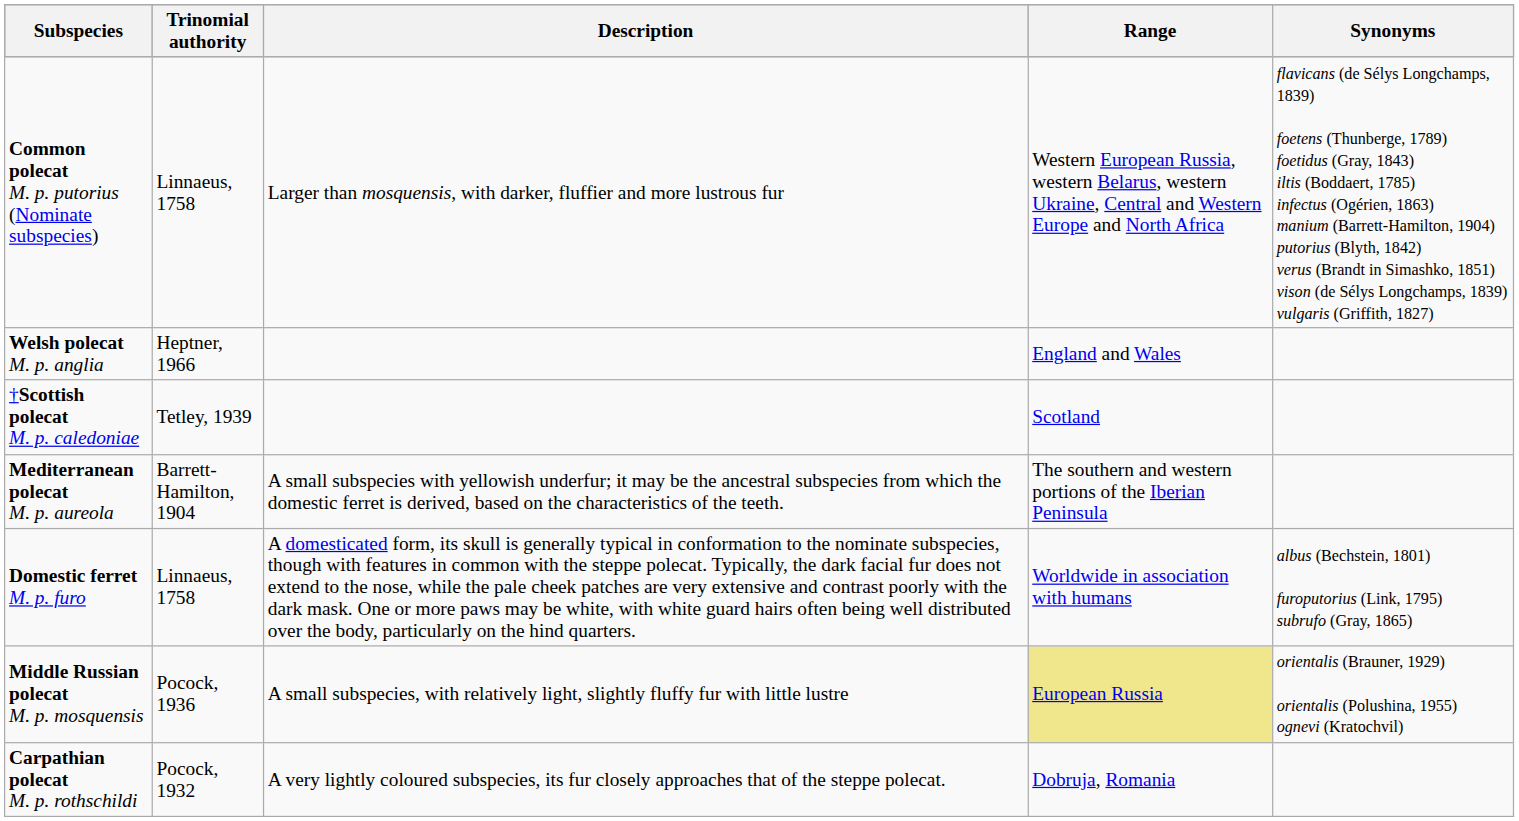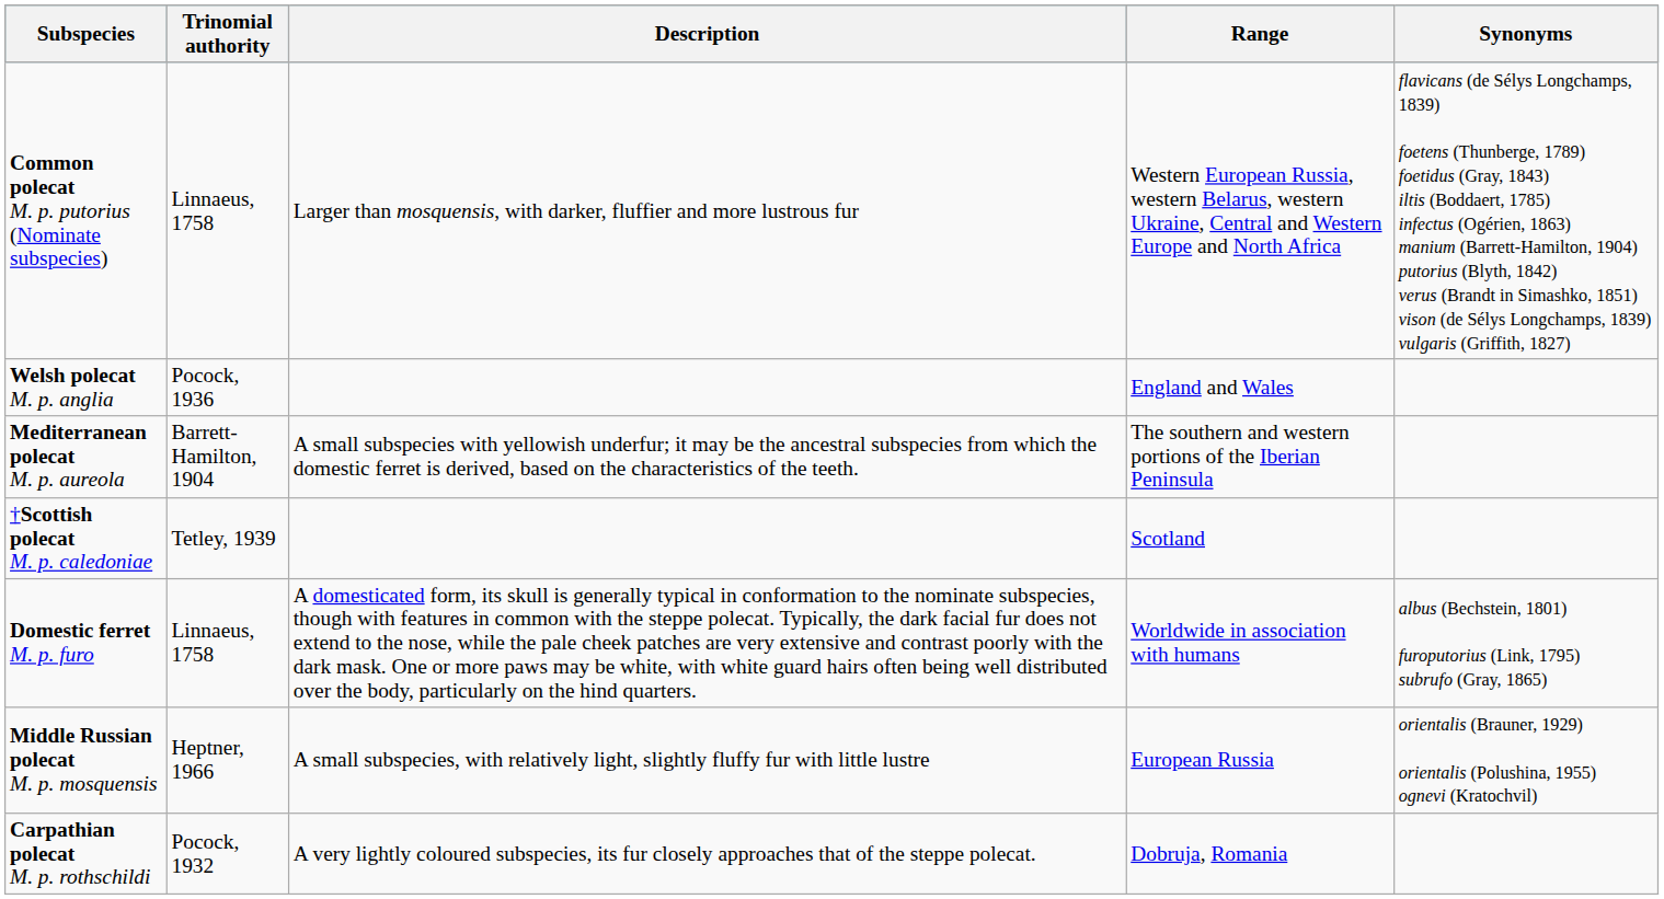Welsh polecat M. p. anglia | Trinomial authority: Heptner, 1966 -> Pocock, 1936
rows swapped: Mediterranean polecat M. p. aureola <-> †Scottish polecat M. p. caledoniae
Middle Russian polecat M. p. mosquensis | Trinomial authority: Pocock, 1936 -> Heptner, 1966
Middle Russian polecat M. p. mosquensis | Range: khaki background -> no background
